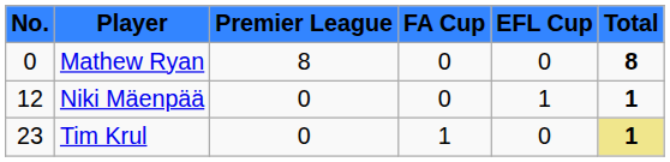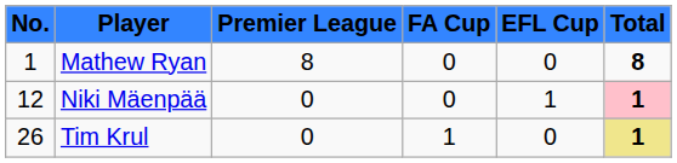Mathew Ryan | No.: 0 -> 1
Niki Mäenpää | Total: no background -> pink background
Tim Krul | No.: 23 -> 26
